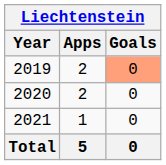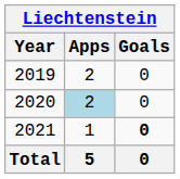2019 | Goals: lightsalmon background -> no background
2020 | Apps: no background -> lightblue background
2021 | Goals: normal -> bold
